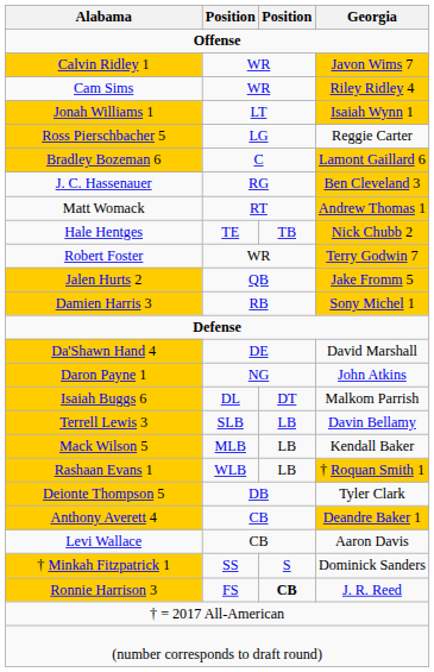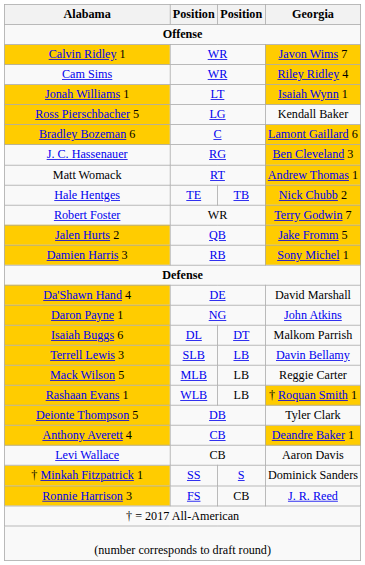Ross Pierschbacher 5 | Georgia: Reggie Carter -> Kendall Baker
Mack Wilson 5 | Georgia: Kendall Baker -> Reggie Carter
Ronnie Harrison 3 | column 3: bold -> normal
